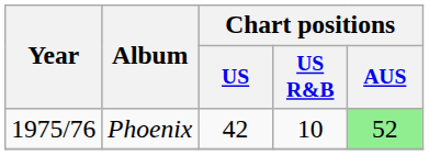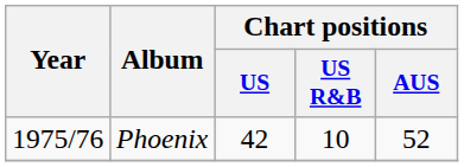Phoenix | Chart positions / AUS: lightgreen background -> no background
